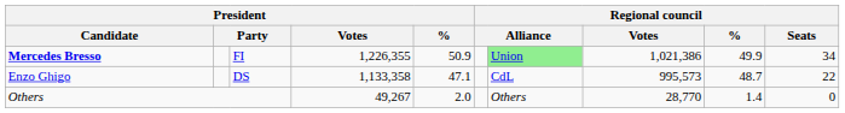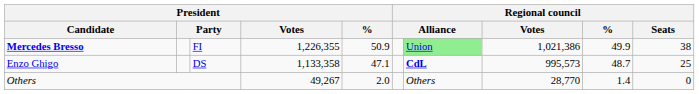Mercedes Bresso | Regional council / Seats: 34 -> 38
Enzo Ghigo | column 7: normal -> bold
Enzo Ghigo | Regional council / Seats: 22 -> 25
